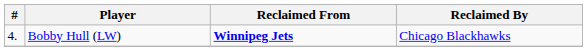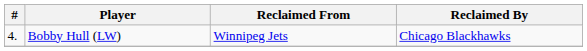Bobby Hull (LW) | Reclaimed From: bold -> normal
